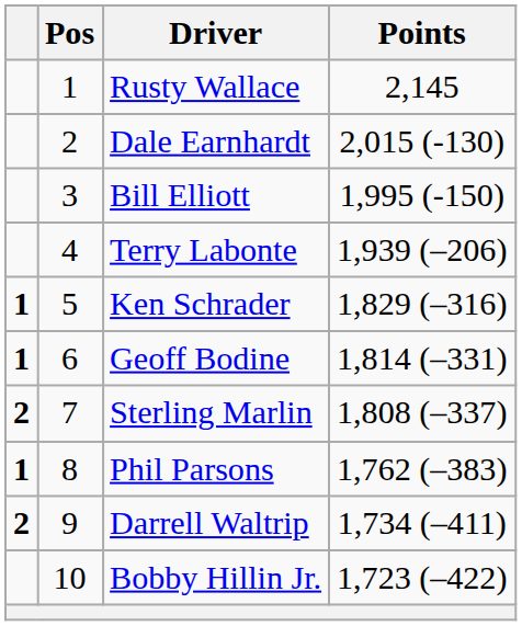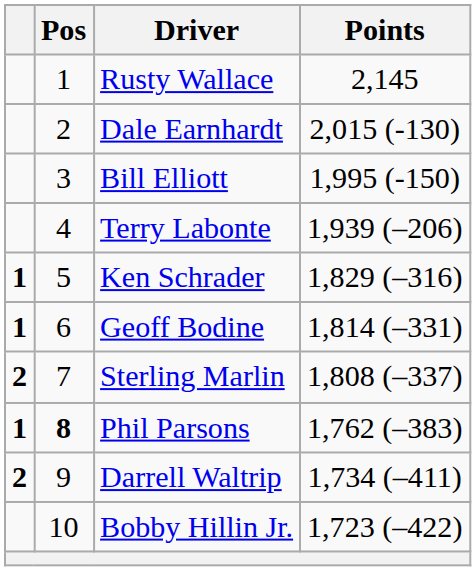Phil Parsons | Pos: normal -> bold
